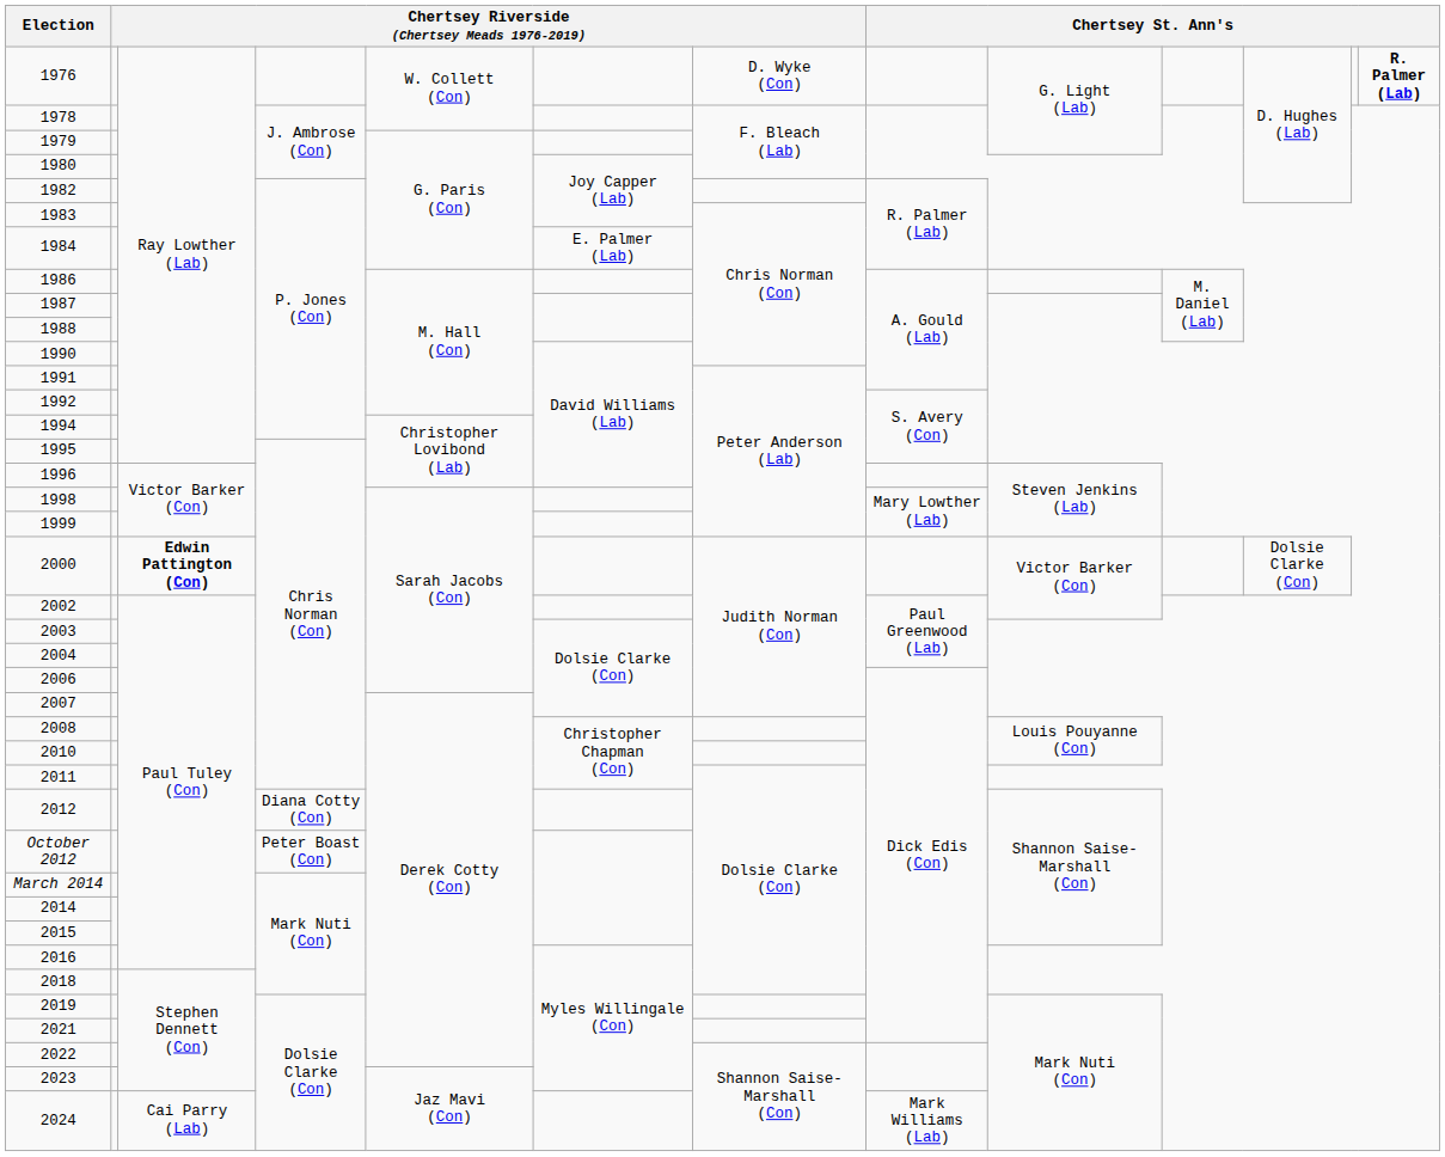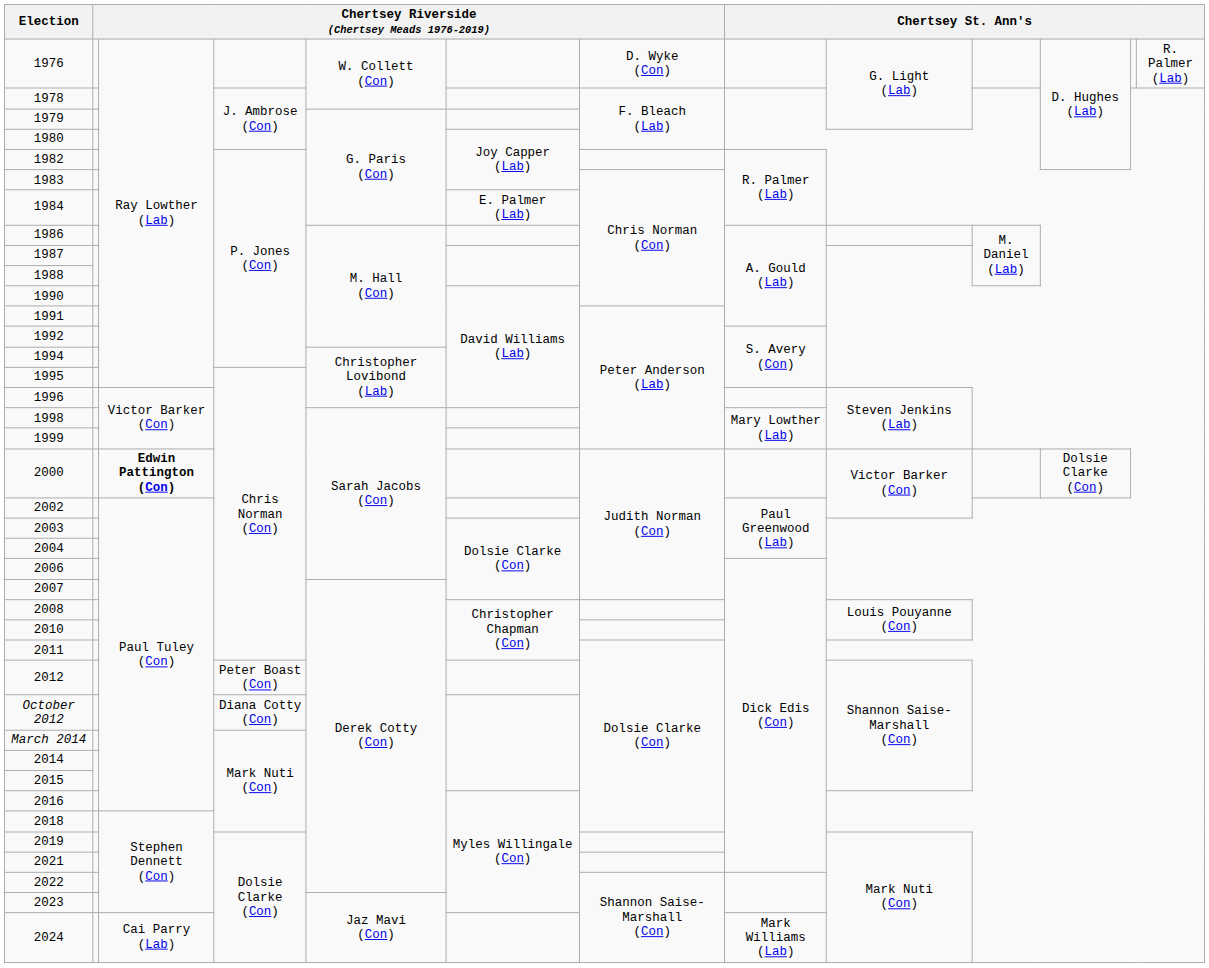1976 | column 13: bold -> normal
2012 | column 4: Diana Cotty (Con) -> Peter Boast (Con)
October 2012 | column 4: Peter Boast (Con) -> Diana Cotty (Con)
